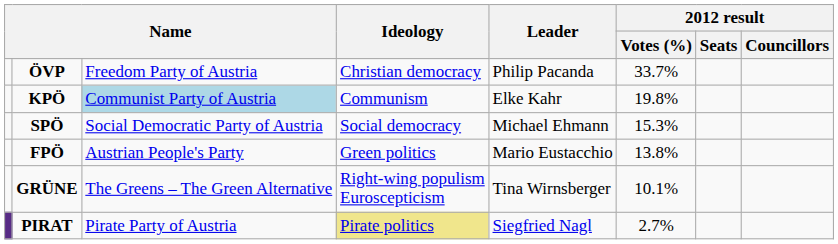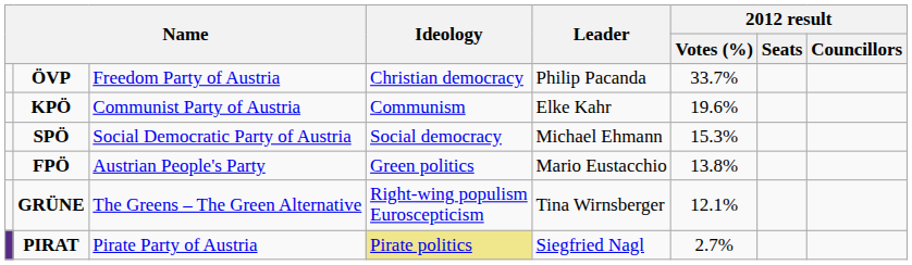KPÖ | column 3: lightblue background -> no background
KPÖ | 2012 result / Votes (%): 19.8% -> 19.6%
GRÜNE | 2012 result / Votes (%): 10.1% -> 12.1%
